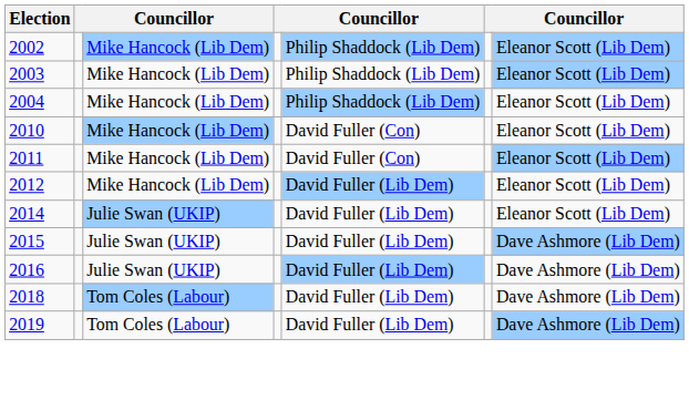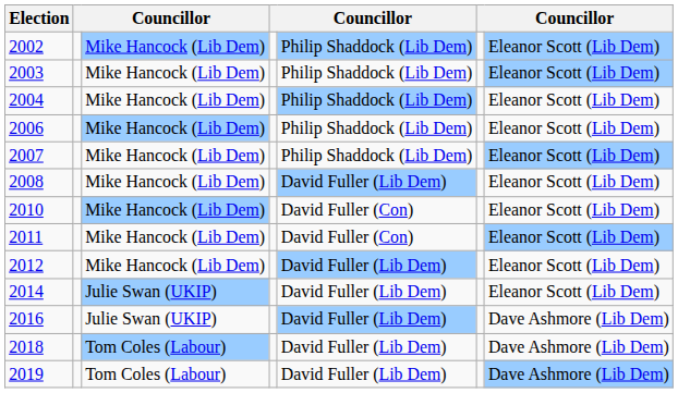+ row: 2006 | Mike Hancock (Lib Dem) | Philip Shaddock (Lib Dem) | Eleanor Scott (Lib Dem)
+ row: 2007 | Mike Hancock (Lib Dem) | Philip Shaddock (Lib Dem) | Eleanor Scott (Lib Dem)
+ row: 2008 | Mike Hancock (Lib Dem) | David Fuller (Lib Dem) | Eleanor Scott (Lib Dem)
- row: 2015 | Julie Swan (UKIP) | David Fuller (Lib Dem) | Dave Ashmore (Lib Dem)
